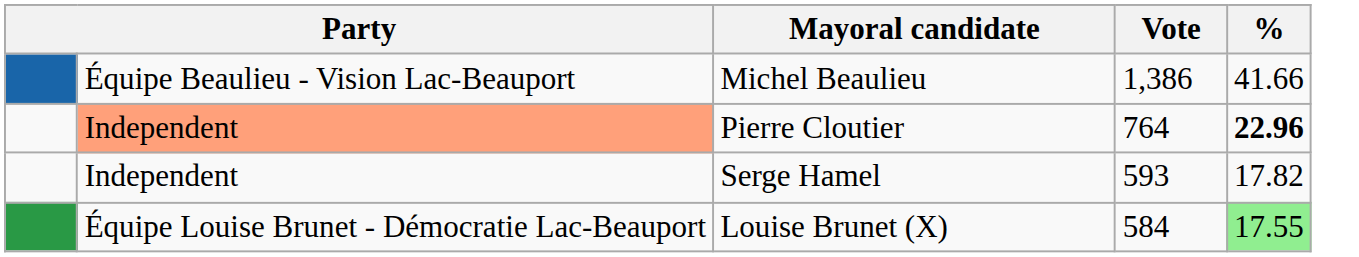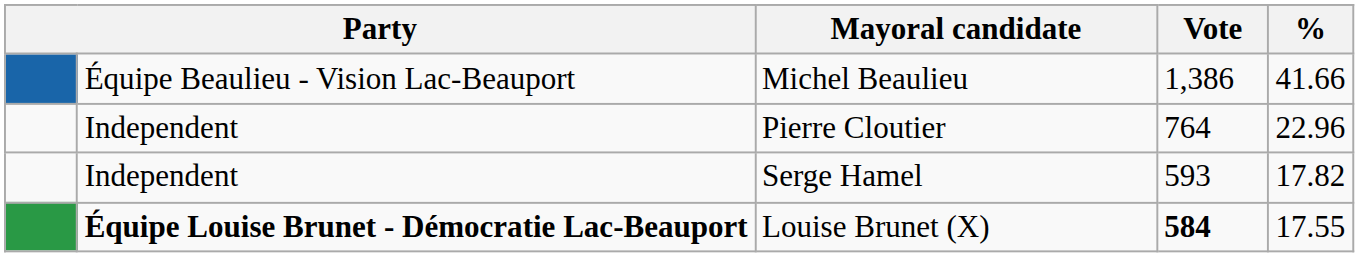Pierre Cloutier | column 2: lightsalmon background -> no background
Pierre Cloutier | %: bold -> normal
Louise Brunet (X) | column 2: normal -> bold
Louise Brunet (X) | Vote: normal -> bold
Louise Brunet (X) | %: lightgreen background -> no background
